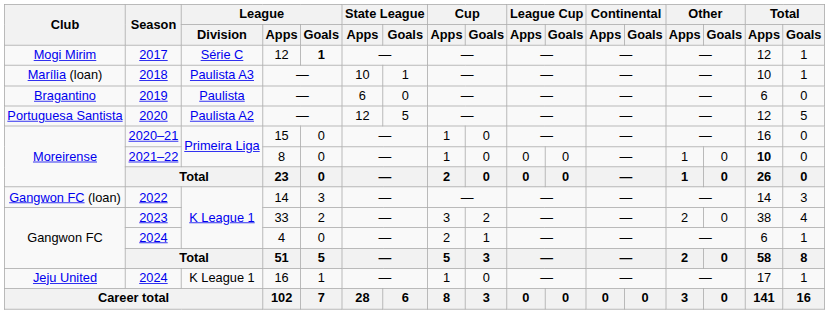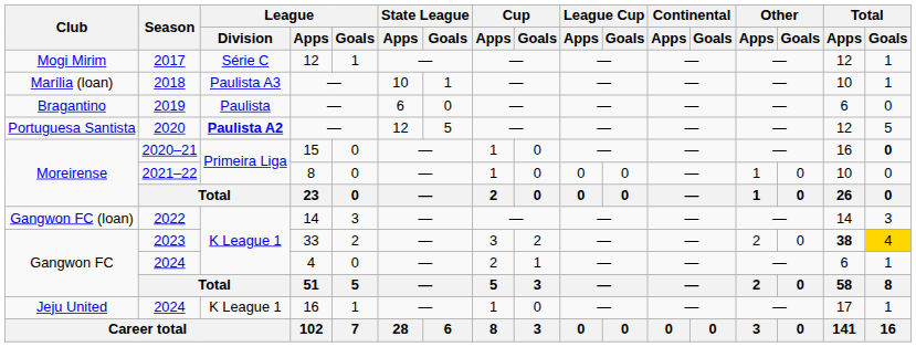2017 | League / Goals: bold -> normal
2020 | League / Division: normal -> bold
2020–21 | Total / Goals: normal -> bold
2021–22 | Total / Apps: bold -> normal
2023 | Total / Apps: normal -> bold
2023 | Total / Goals: no background -> gold background
